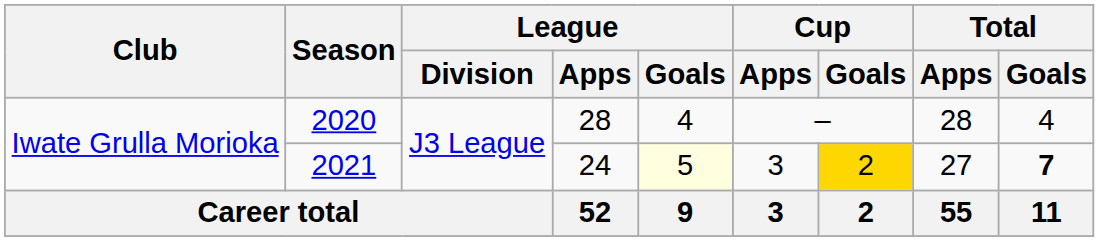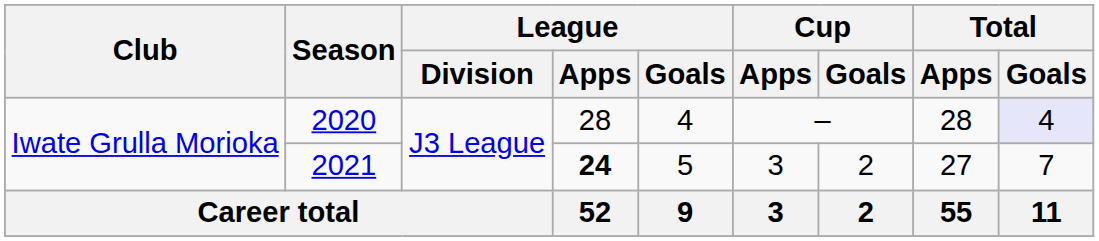2020 | Total / Goals: no background -> lavender background
2021 | League / Apps: normal -> bold
2021 | League / Goals: lightyellow background -> no background
2021 | Cup / Goals: gold background -> no background
2021 | Total / Goals: bold -> normal
